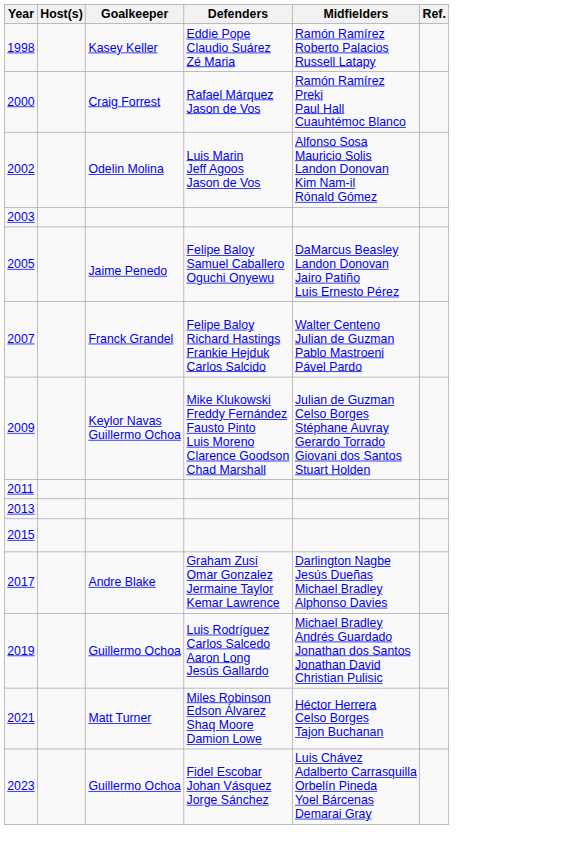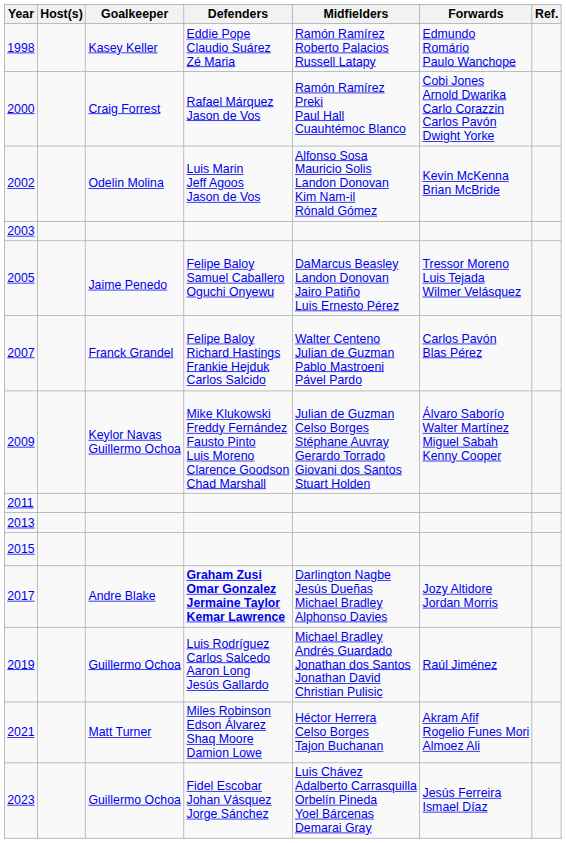+ column: Forwards | Edmundo Romário Paulo Wanchope | Cobi Jones Arnold Dwarika Carlo Corazzin Carlos Pavón Dwight Yorke | Kevin McKenna Brian McBride | Tressor Moreno Luis Tejada Wilmer Velásquez | Carlos Pavón Blas Pérez | Álvaro Saborío Walter Martínez Miguel Sabah Kenny Cooper | Jozy Altidore Jordan Morris | Raúl Jiménez | Akram Afif Rogelio Funes Mori Almoez Ali | Jesús Ferreira Ismael Díaz
2017 | Defenders: normal -> bold
